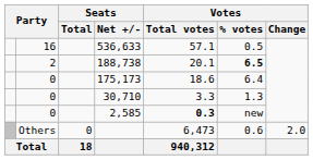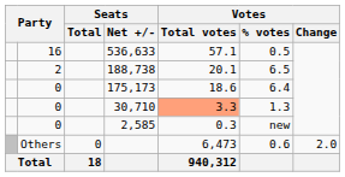188,738 | Votes / % votes: bold -> normal
30,710 | Votes / Total votes: no background -> lightsalmon background
2,585 | Votes / Total votes: bold -> normal
